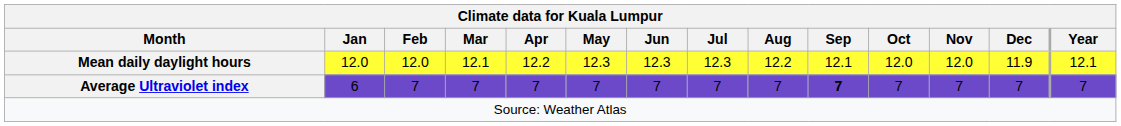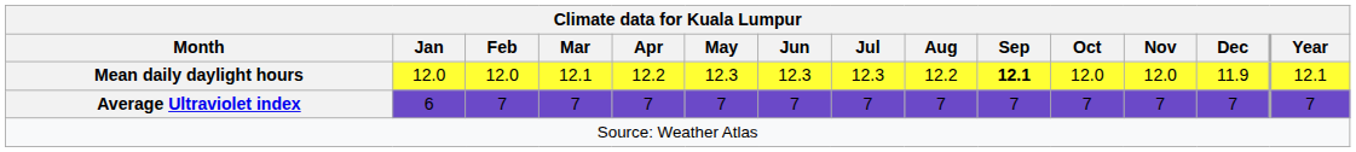row 3 | Sep: normal -> bold
row 4 | Sep: bold -> normal
